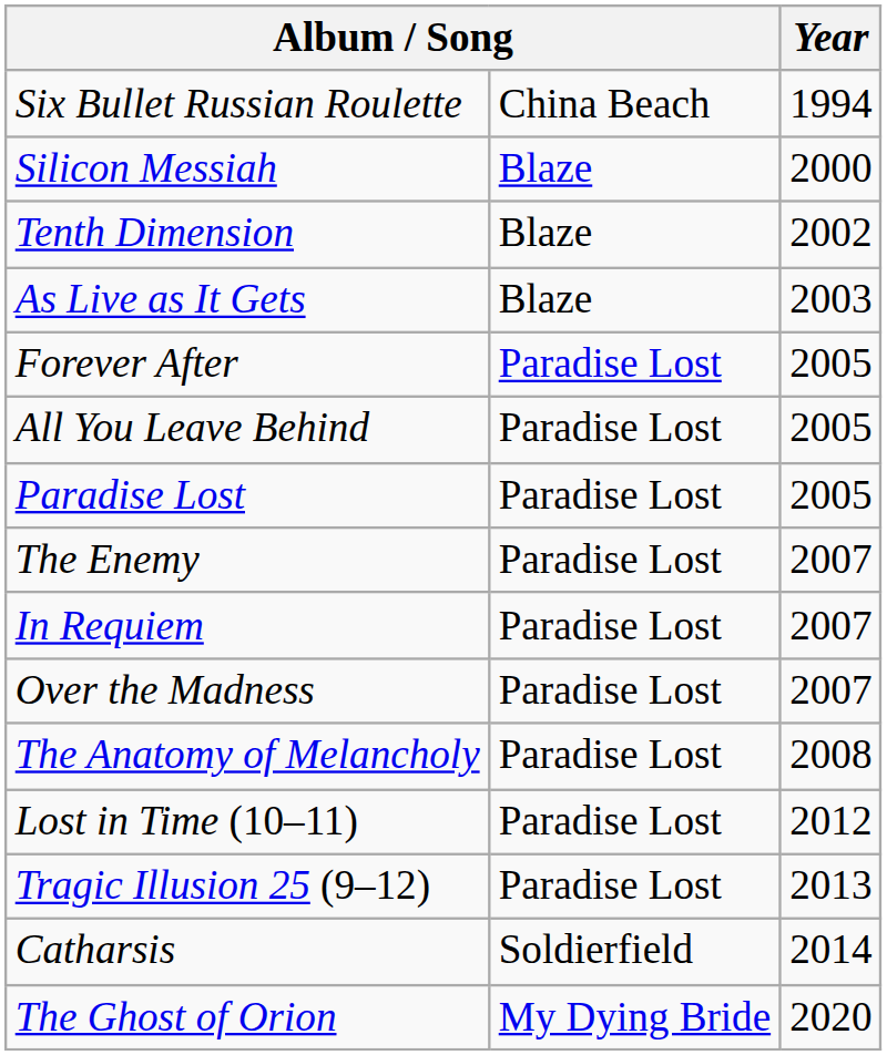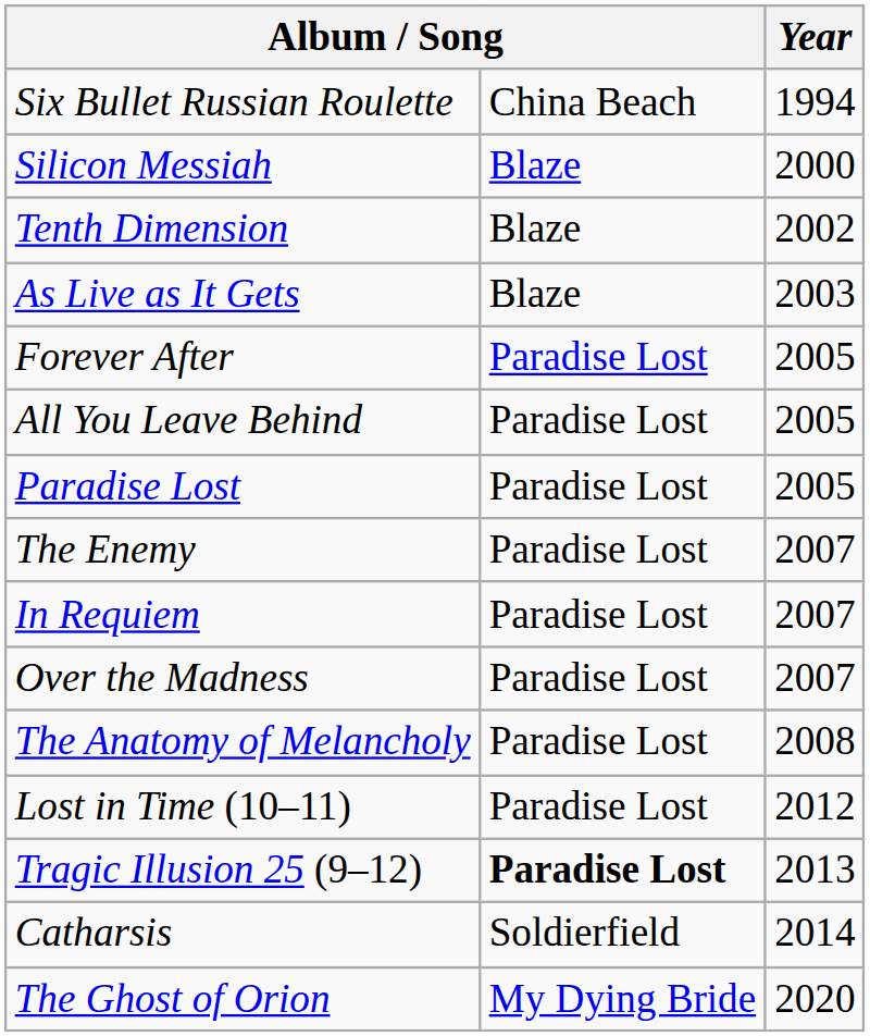Tragic Illusion 25 (9–12) | column 2: normal -> bold
